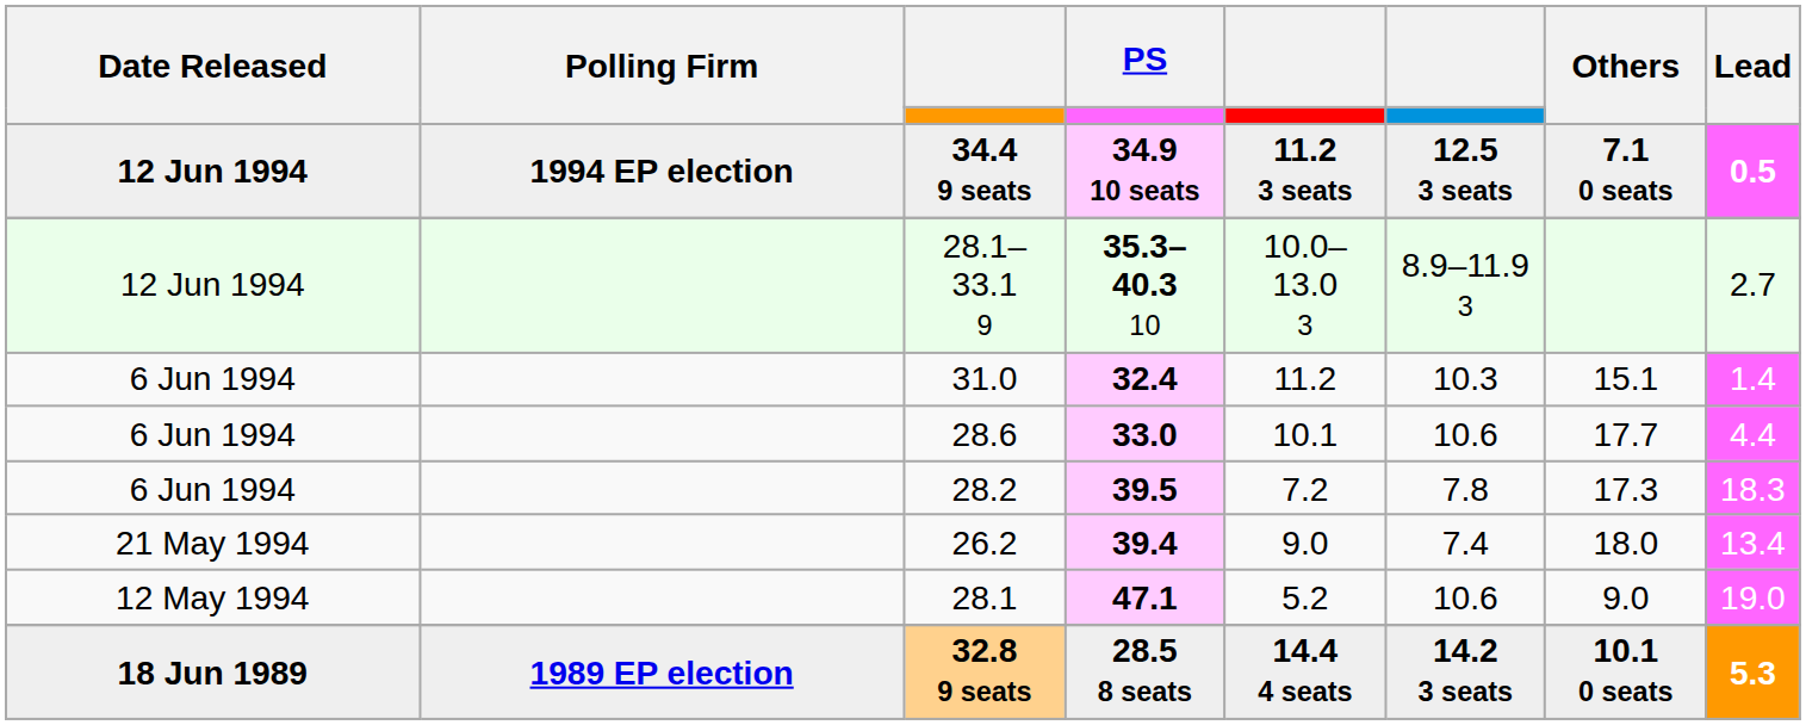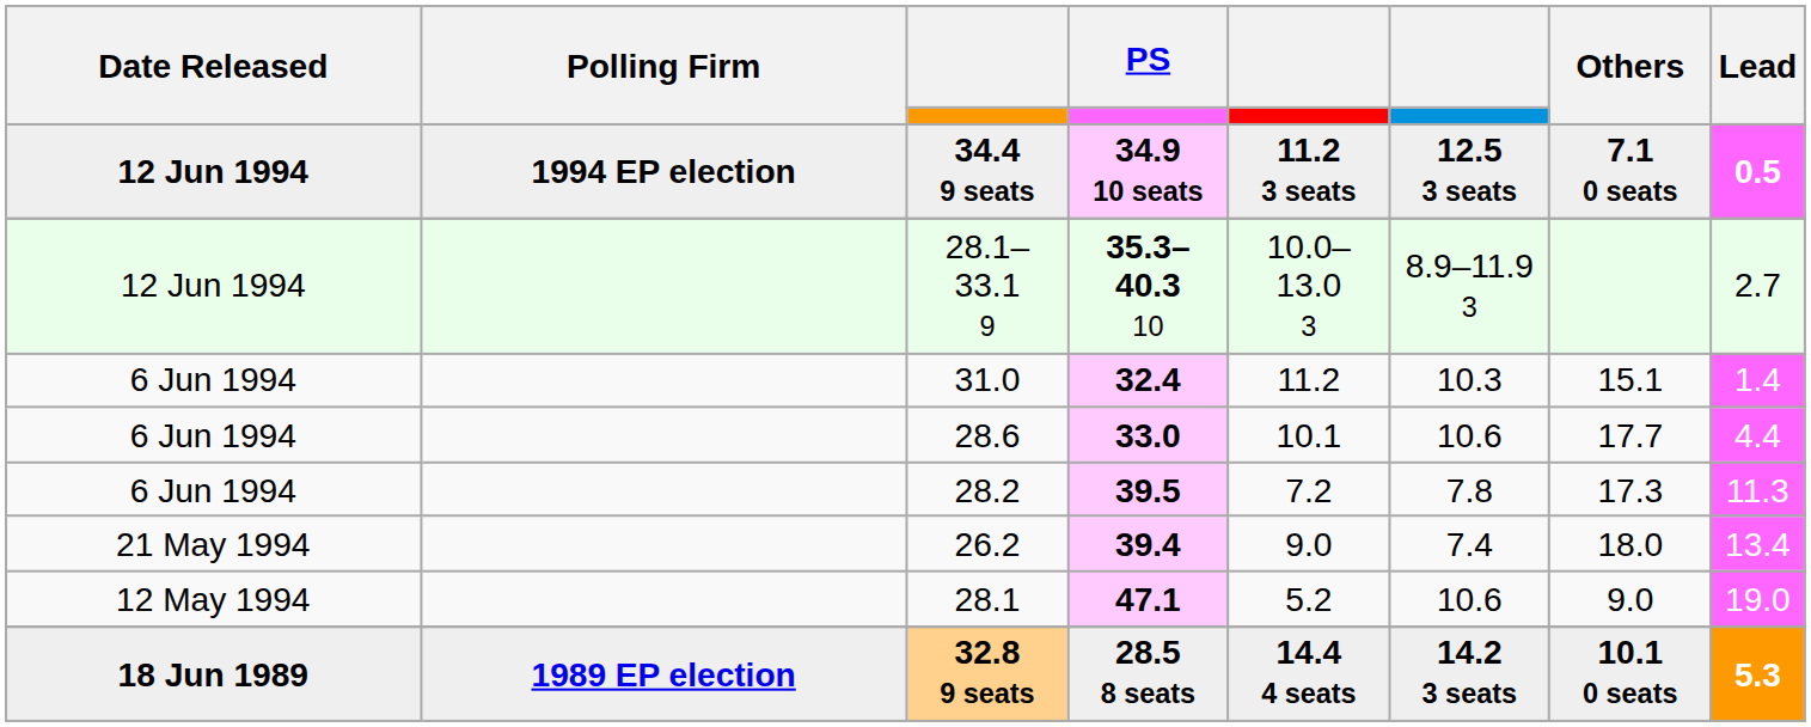28.2 | Lead: 18.3 -> 11.3
